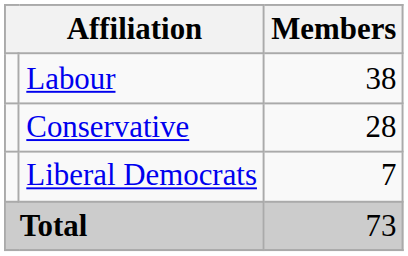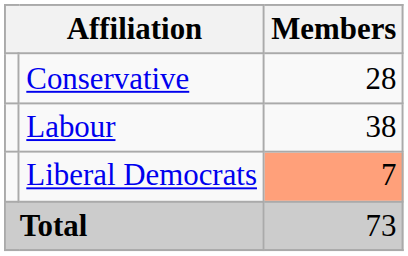rows swapped: Labour <-> Conservative
Liberal Democrats | Members: no background -> lightsalmon background
